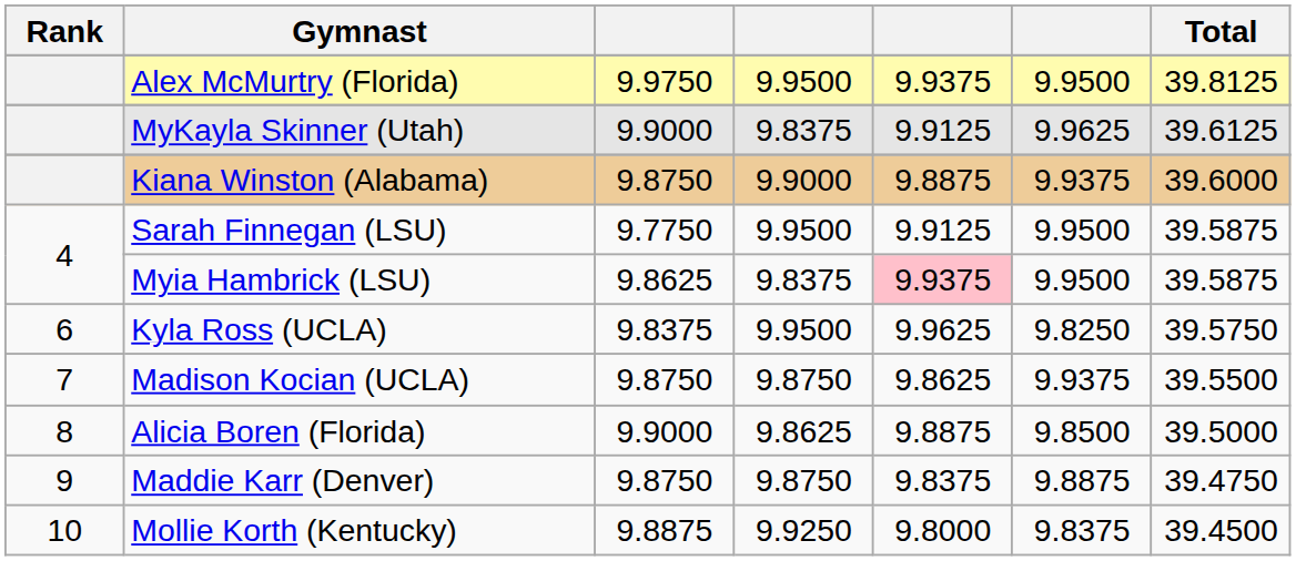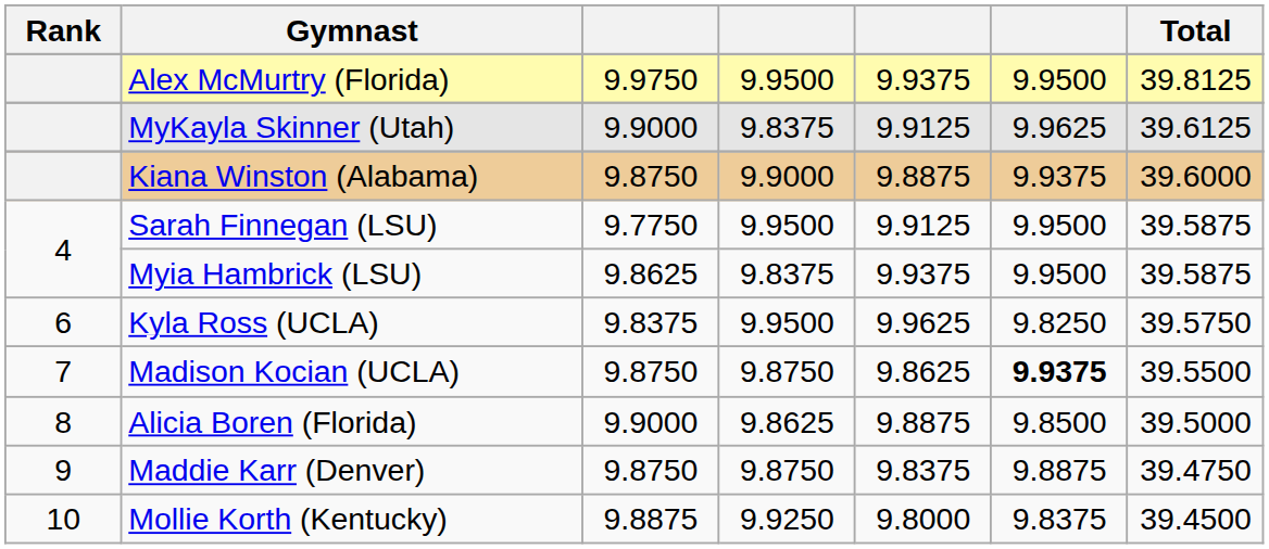Myia Hambrick (LSU) | column 5: pink background -> no background
Madison Kocian (UCLA) | column 6: normal -> bold
